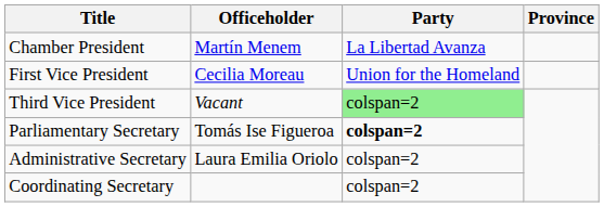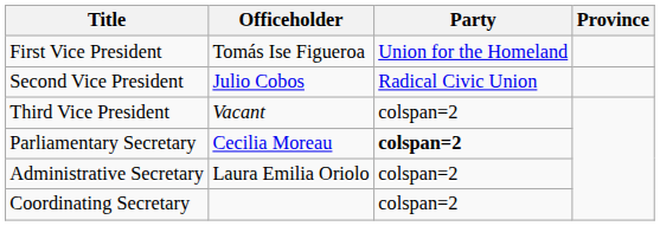- row: Chamber President | Martín Menem | La Libertad Avanza
First Vice President | Officeholder: Cecilia Moreau -> Tomás Ise Figueroa
+ row: Second Vice President | Julio Cobos | Radical Civic Union
Third Vice President | Party: lightgreen background -> no background
Parliamentary Secretary | Officeholder: Tomás Ise Figueroa -> Cecilia Moreau
